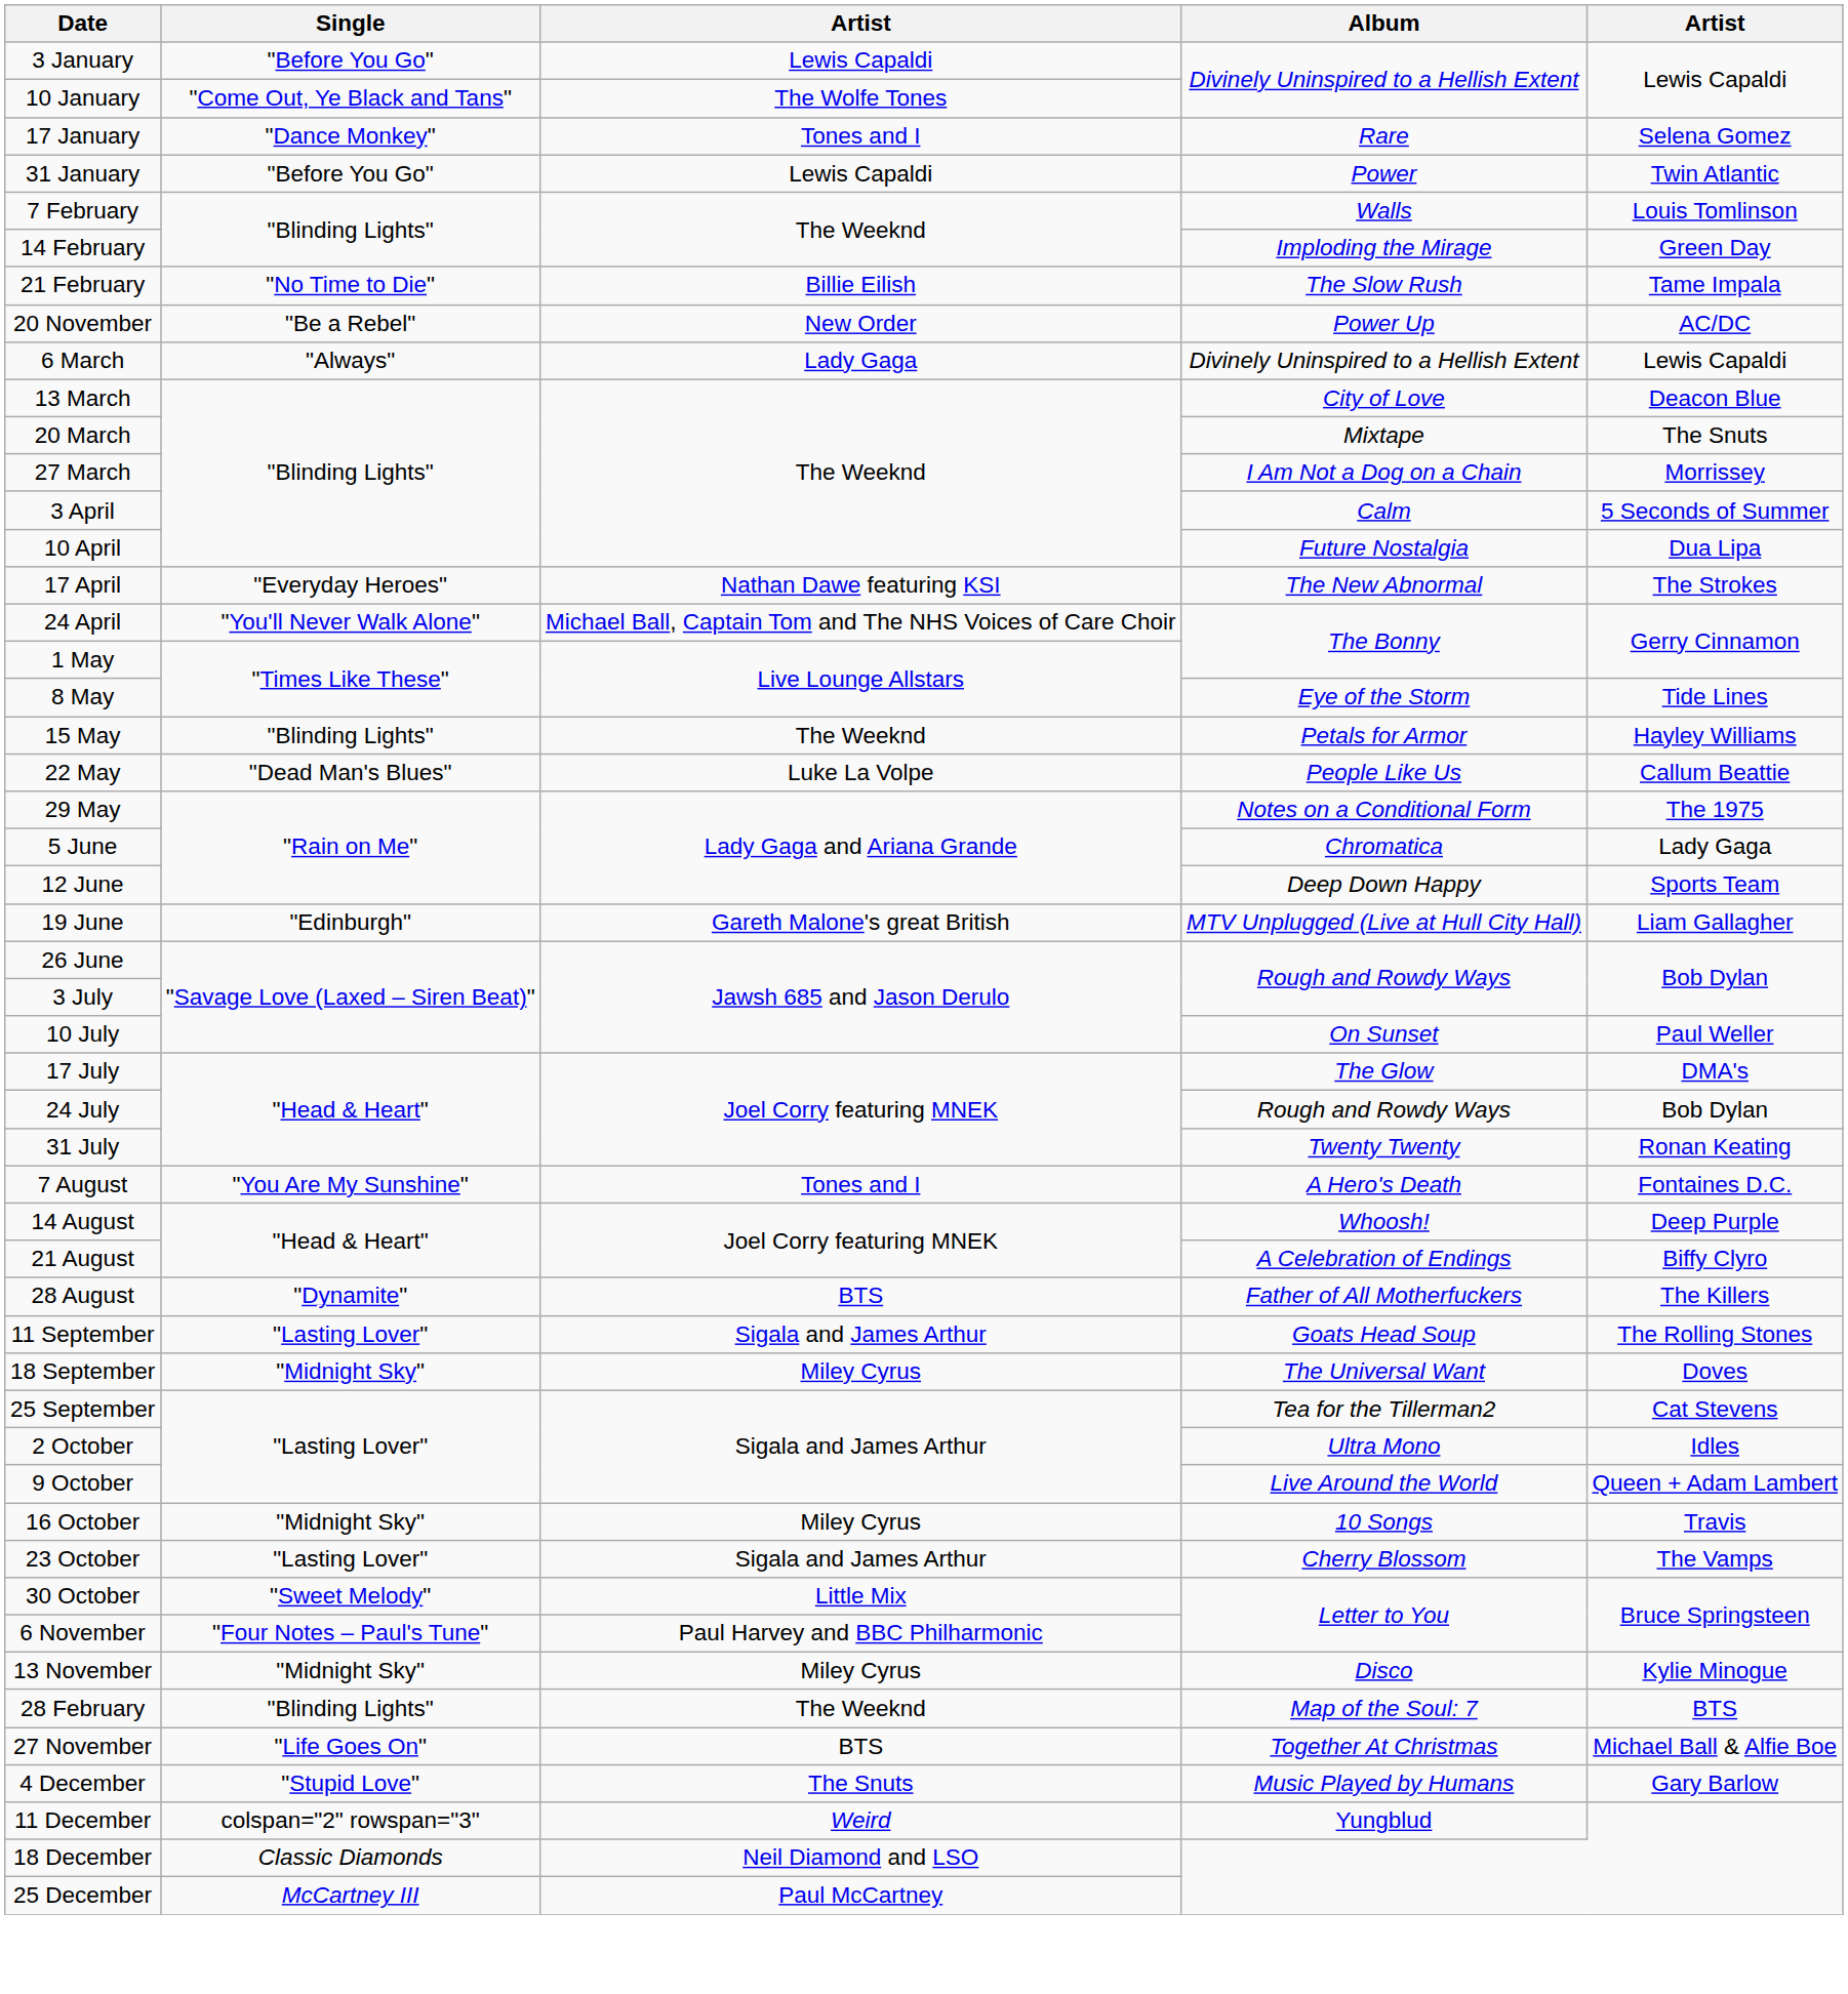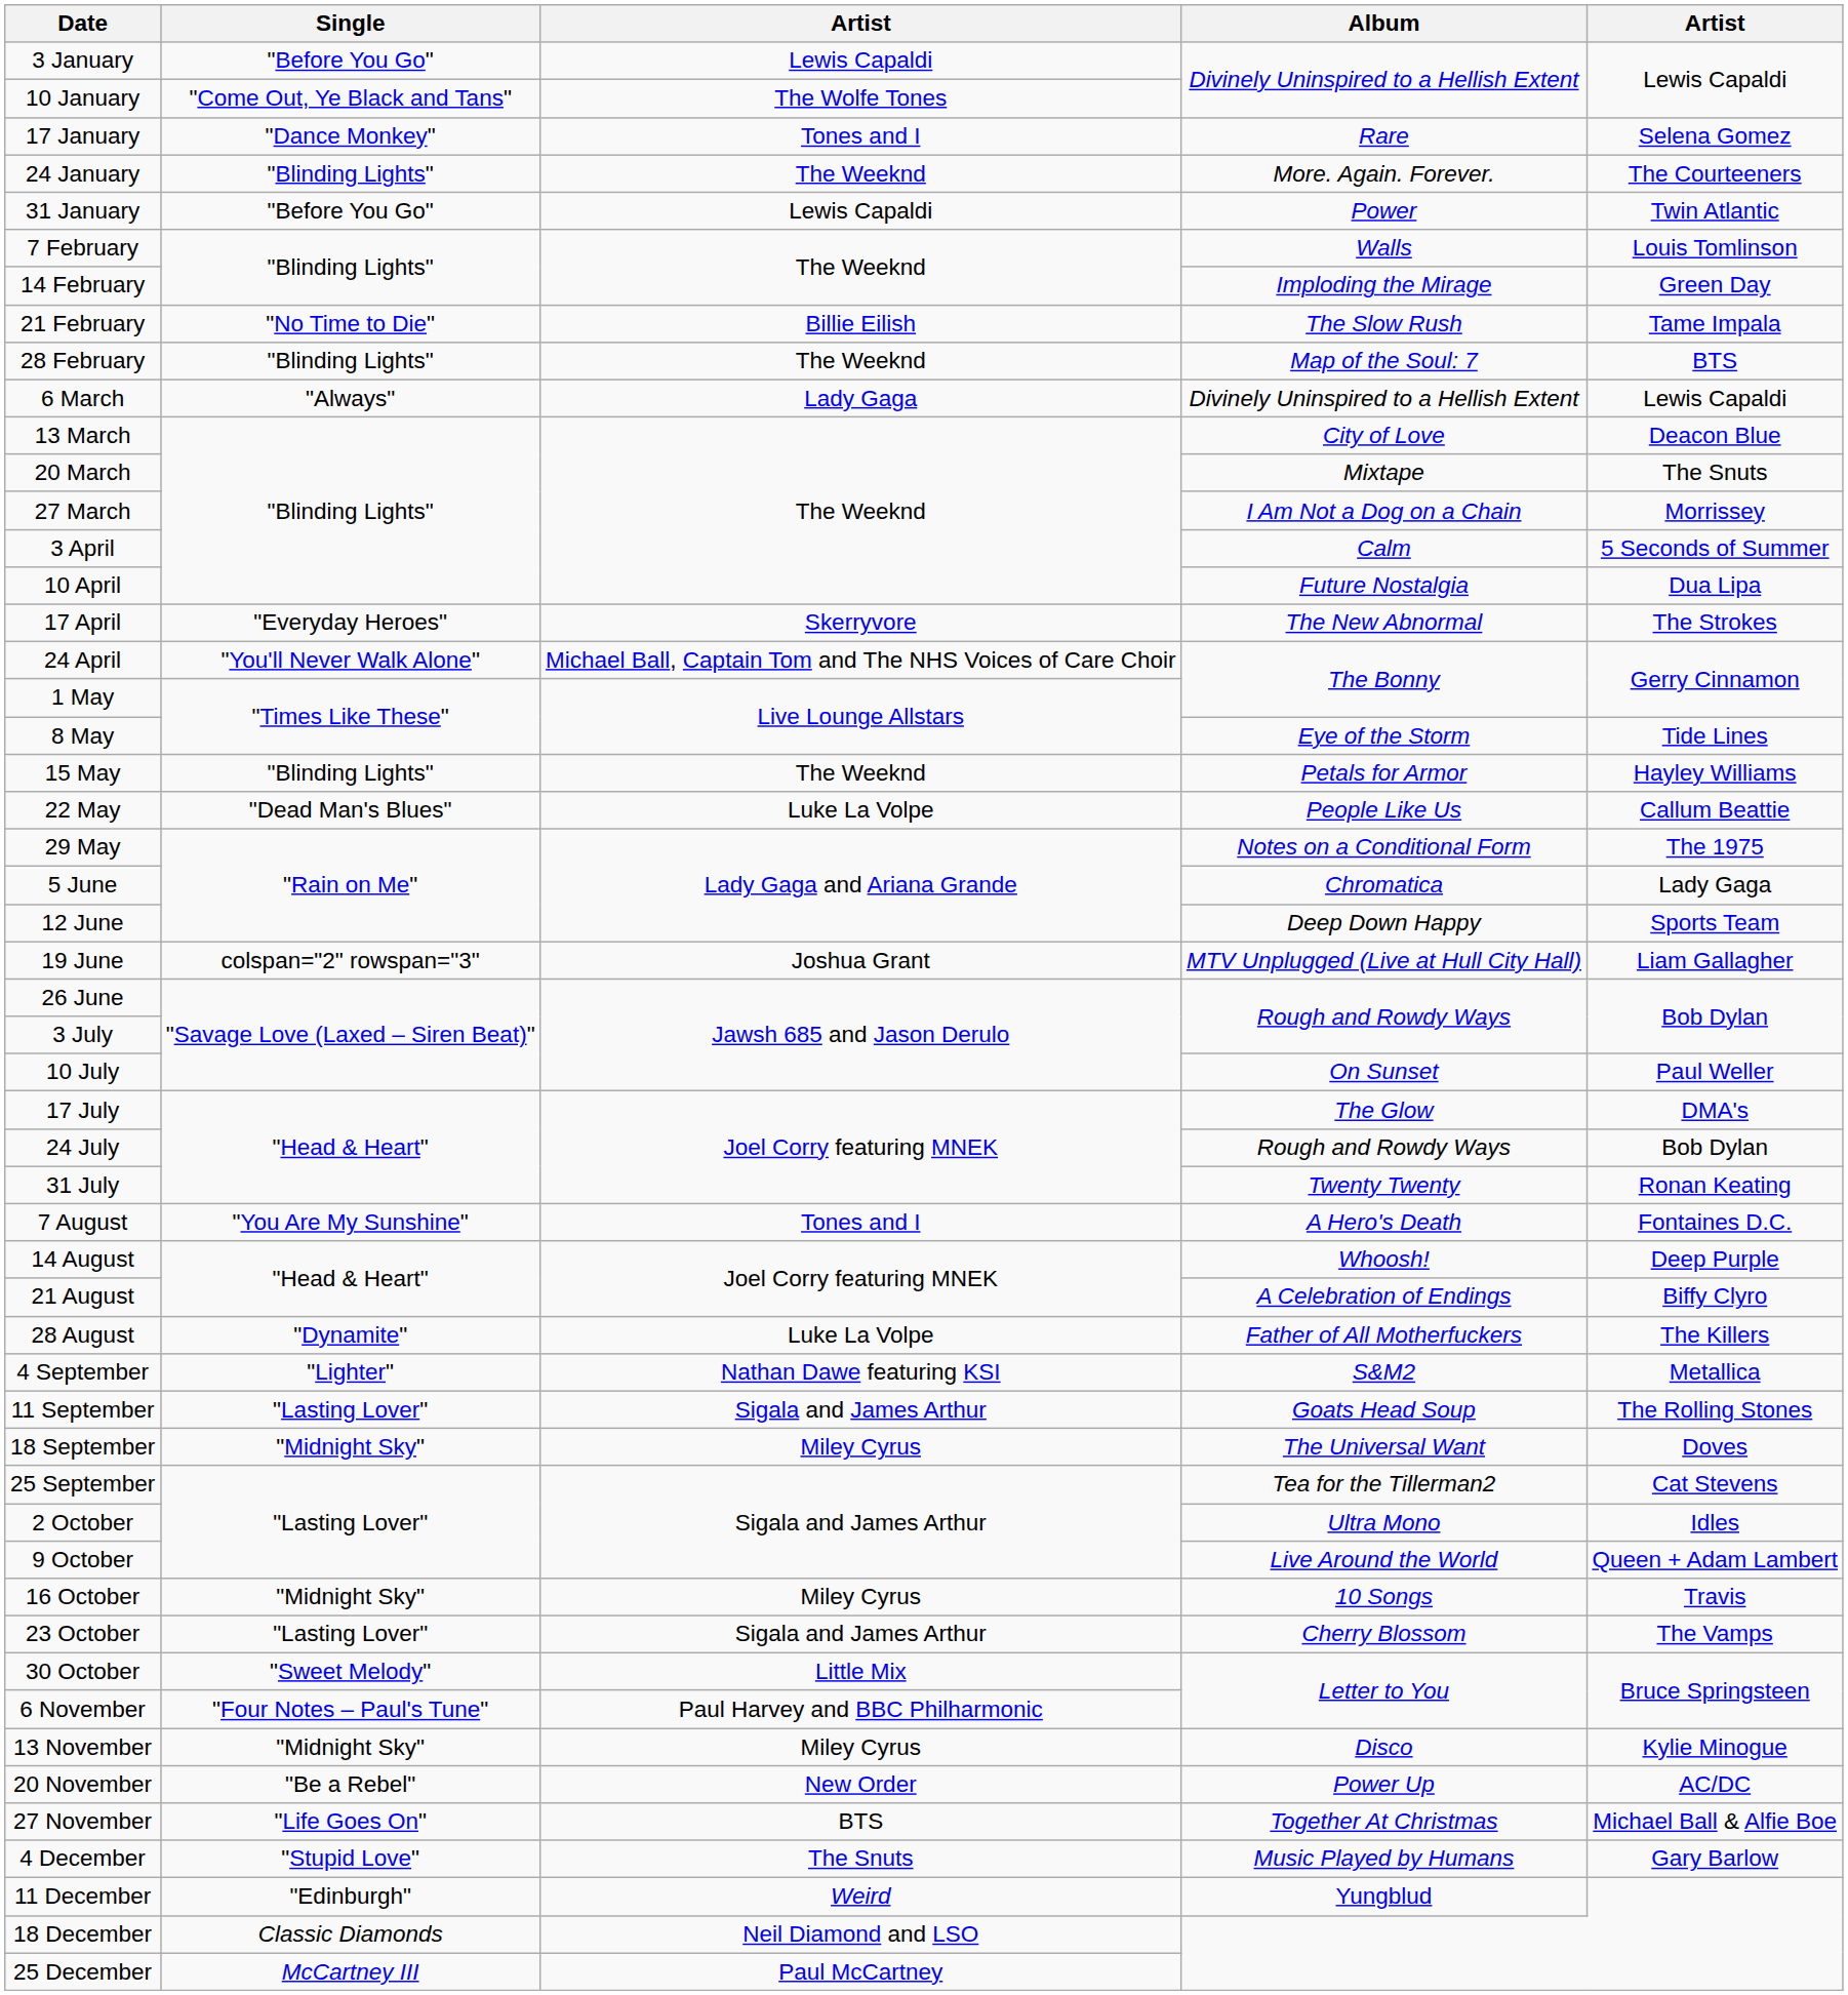+ row: 24 January | "Blinding Lights" | The Weeknd | More. Again. Forever. | The Courteeners
rows swapped: 28 February <-> 20 November
17 April | column 3: Nathan Dawe featuring KSI -> Skerryvore
19 June | Single: "Edinburgh" -> colspan="2" rowspan="3"
19 June | column 3: Gareth Malone's great British -> Joshua Grant
28 August | column 3: BTS -> Luke La Volpe
+ row: 4 September | "Lighter" | Nathan Dawe featuring KSI | S&M2 | Metallica
11 December | Single: colspan="2" rowspan="3" -> "Edinburgh"
